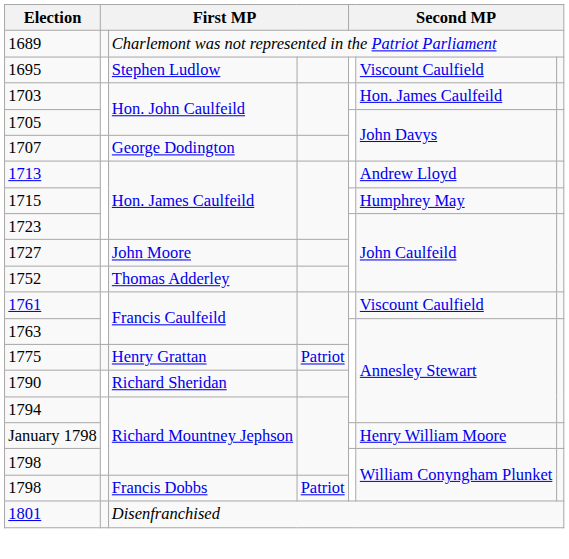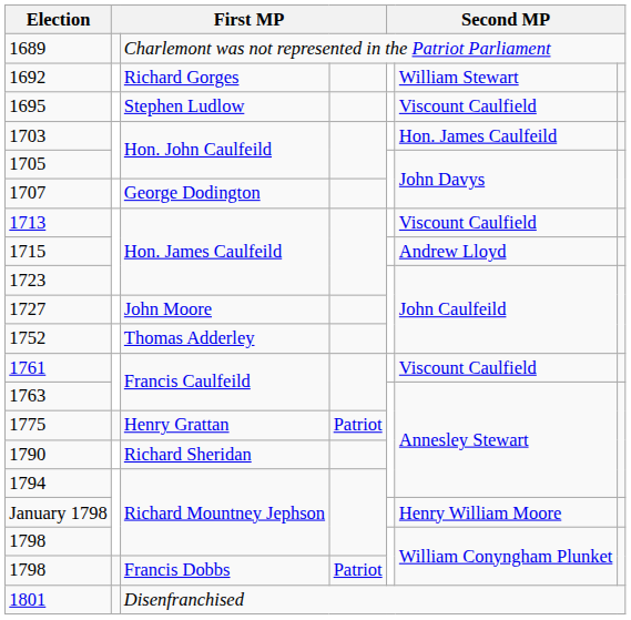+ row: 1692 | Richard Gorges | William Stewart
1713 | column 6: Andrew Lloyd -> Viscount Caulfield
1715 | column 6: Humphrey May -> Andrew Lloyd
